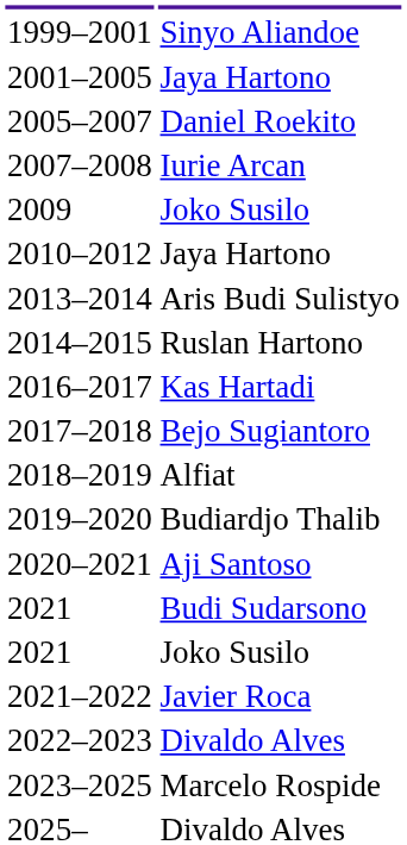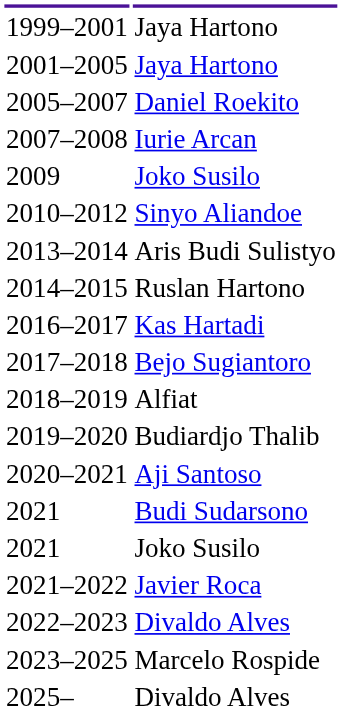row 1 | column 2: Sinyo Aliandoe -> Jaya Hartono
row 6 | column 2: Jaya Hartono -> Sinyo Aliandoe
